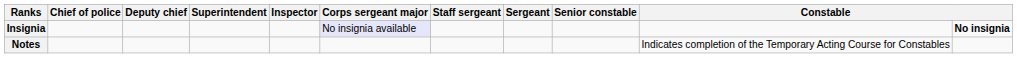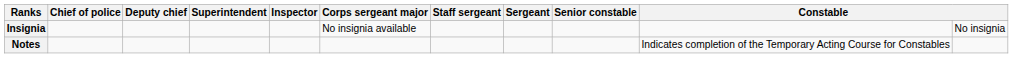Insignia | Corps sergeant major: lavender background -> no background
Insignia | column 11: bold -> normal
